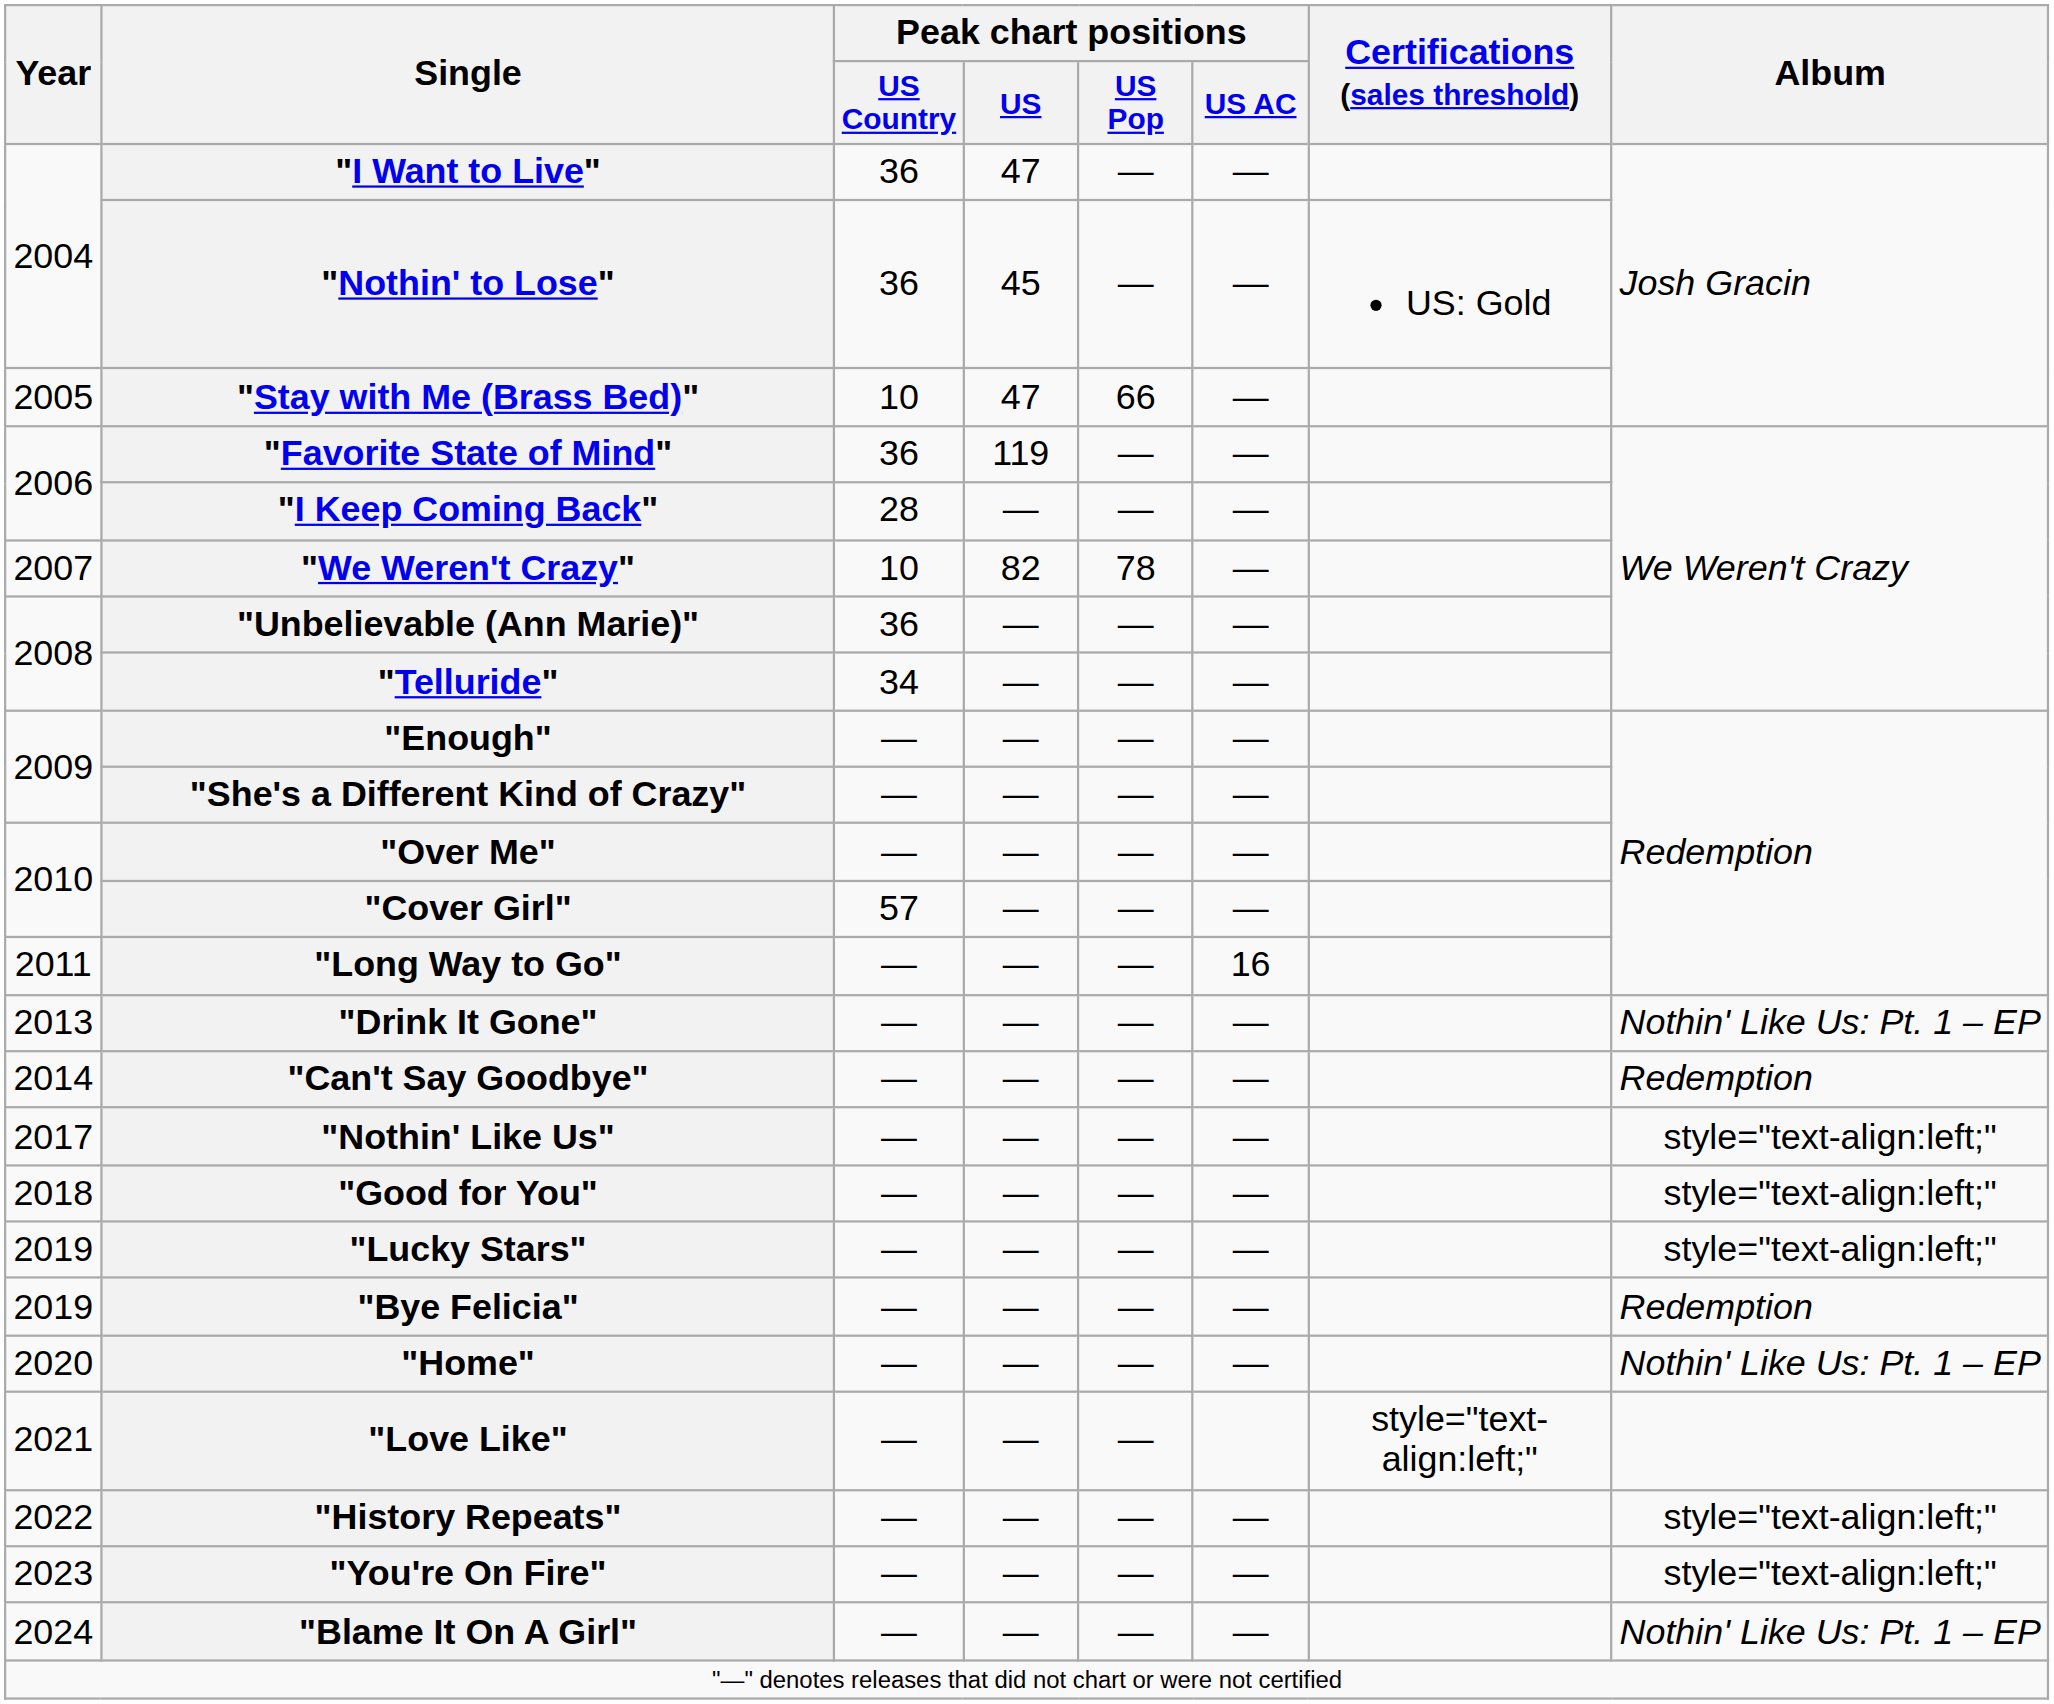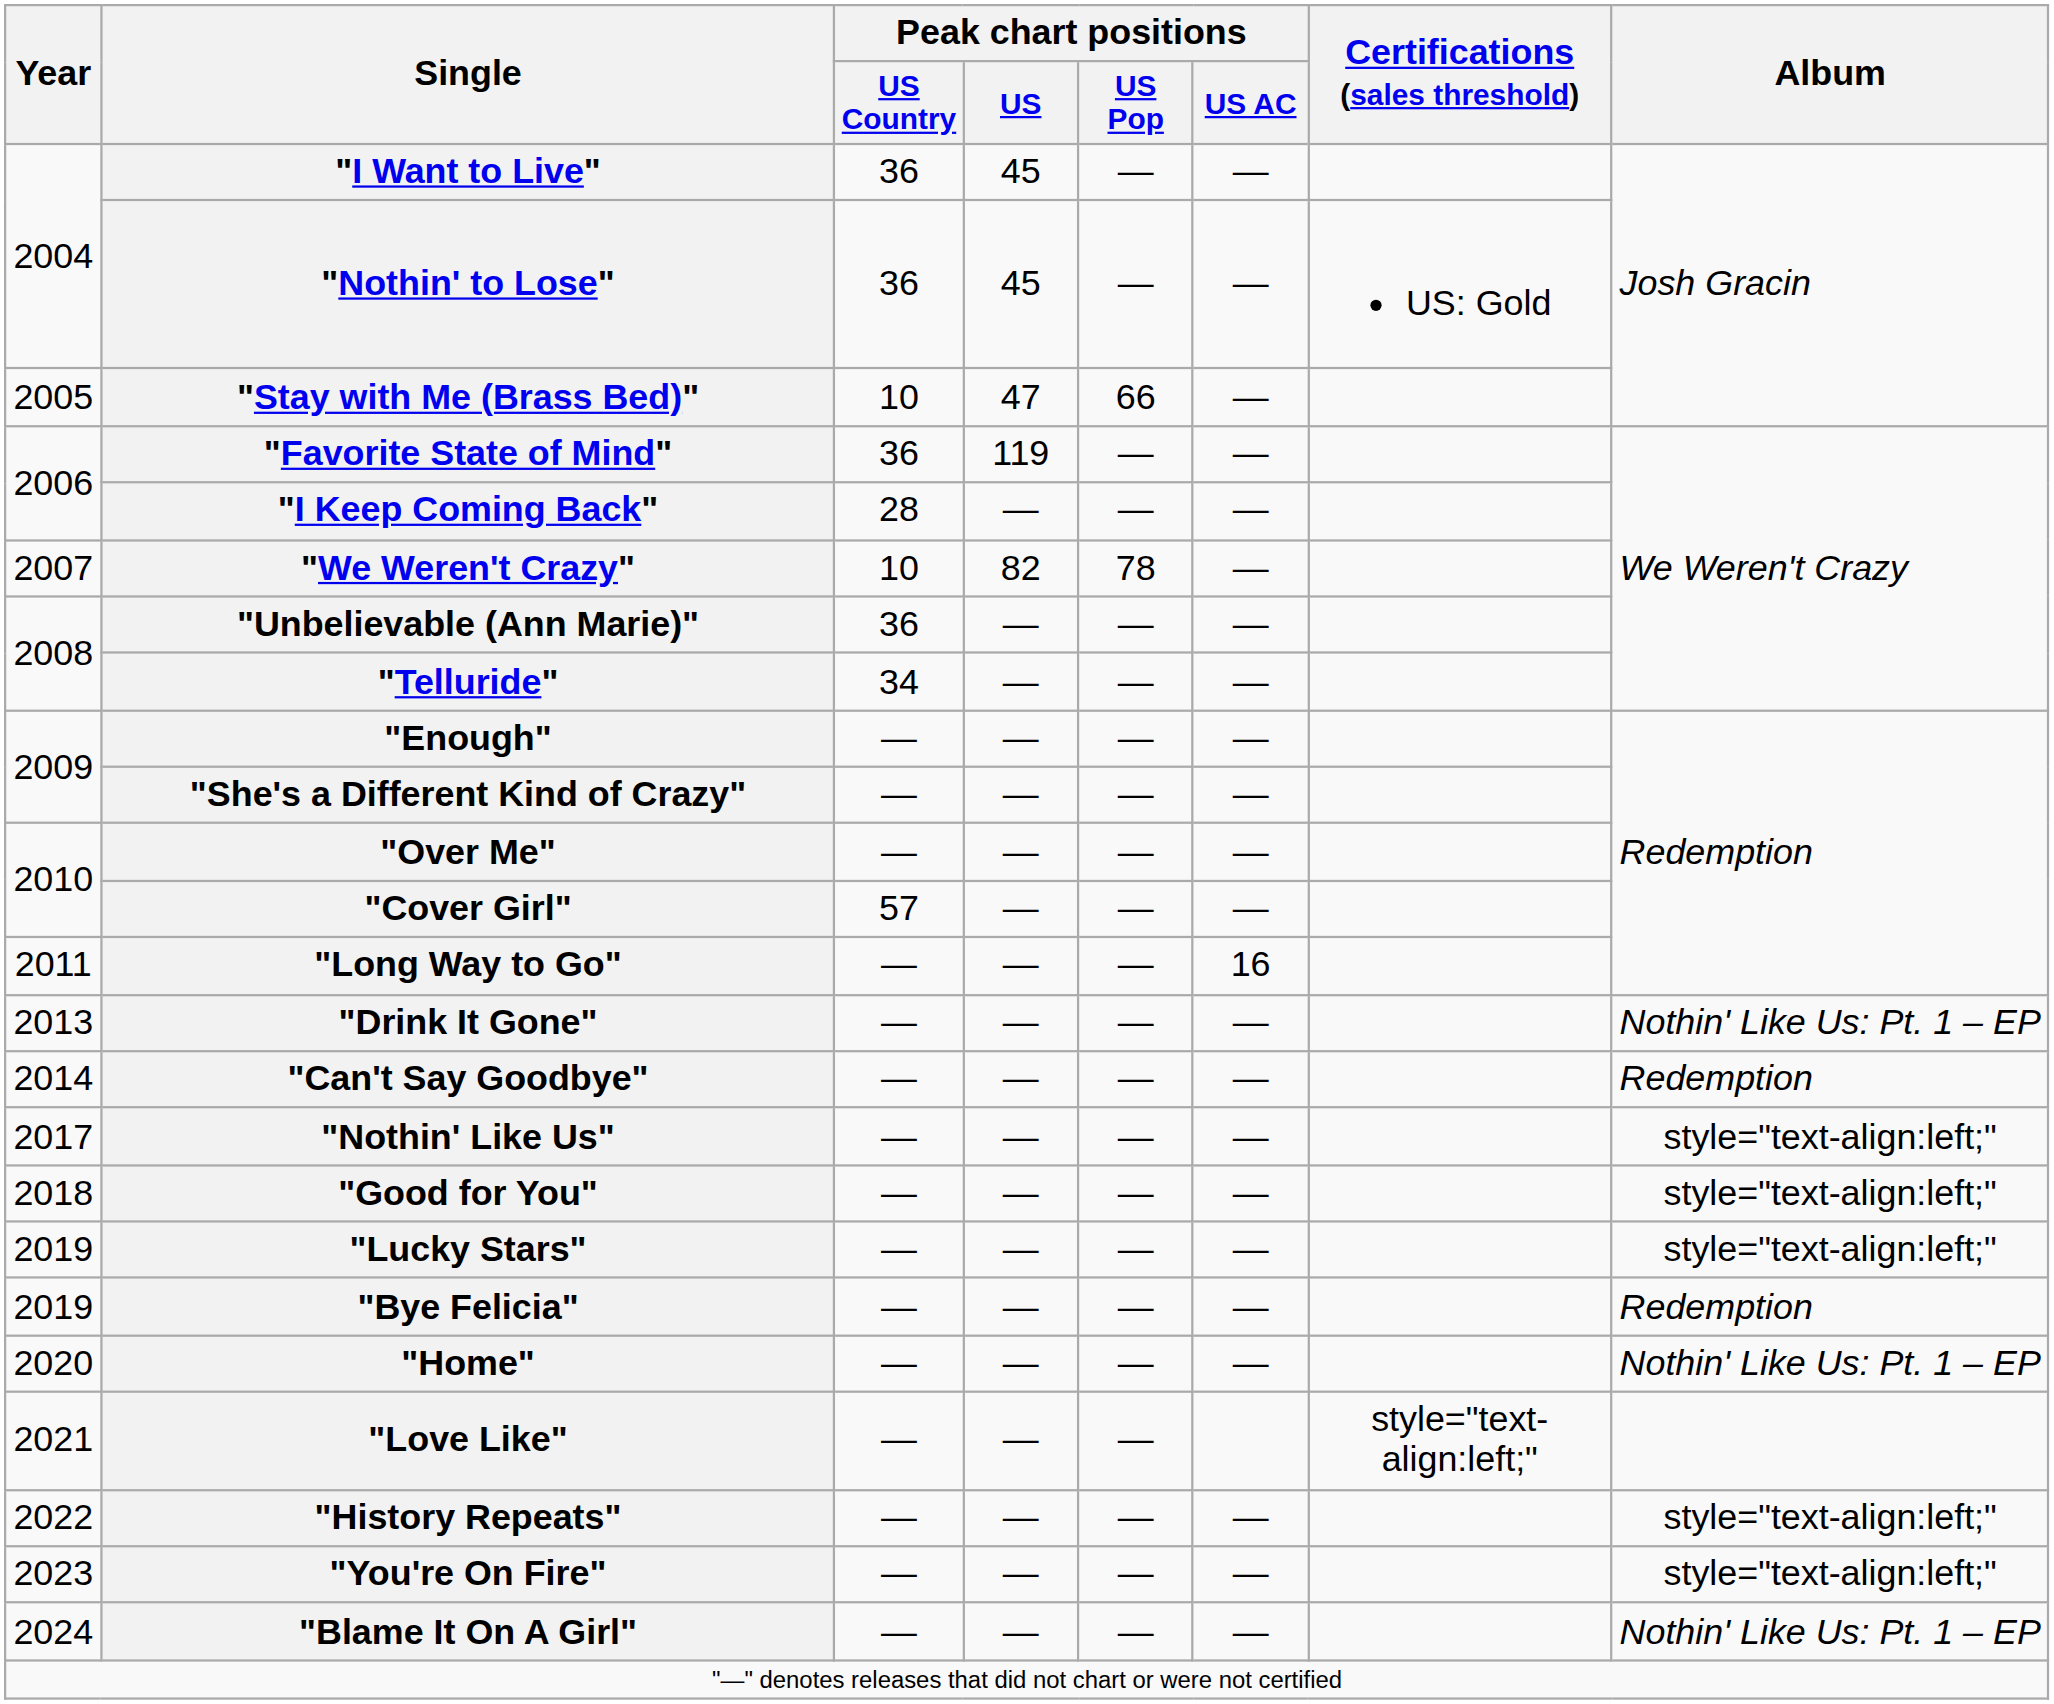"I Want to Live" | Peak chart positions / US: 47 -> 45
